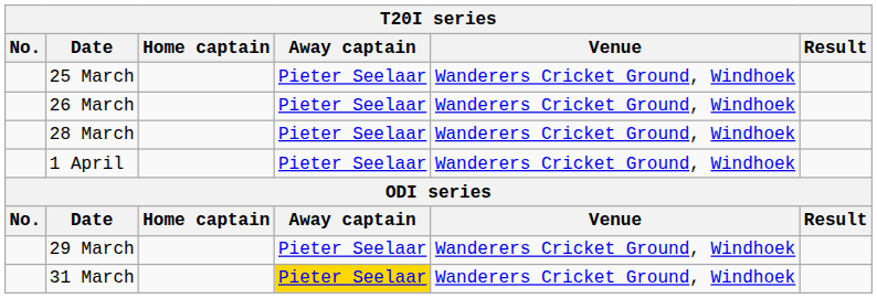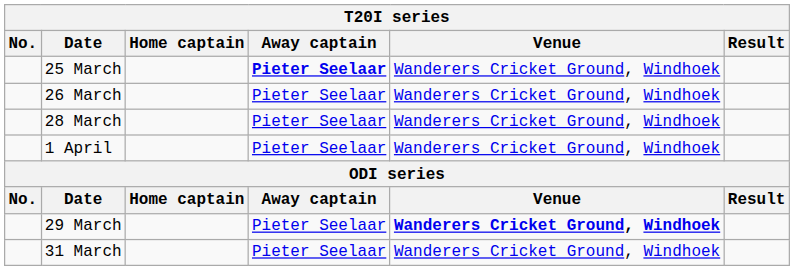25 March | Away captain: normal -> bold
29 March | Venue: normal -> bold
31 March | Away captain: gold background -> no background
